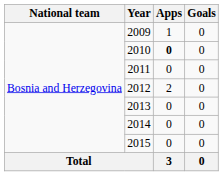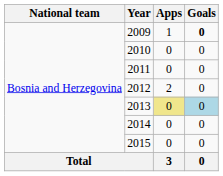2009 | Goals: normal -> bold
2010 | Apps: bold -> normal
2013 | Apps: no background -> khaki background
2013 | Goals: no background -> lightblue background
